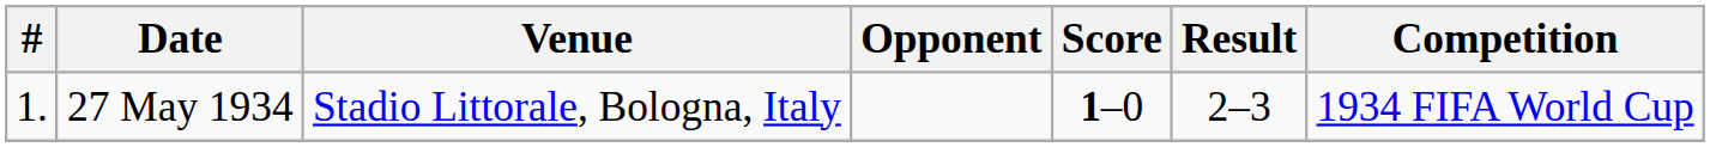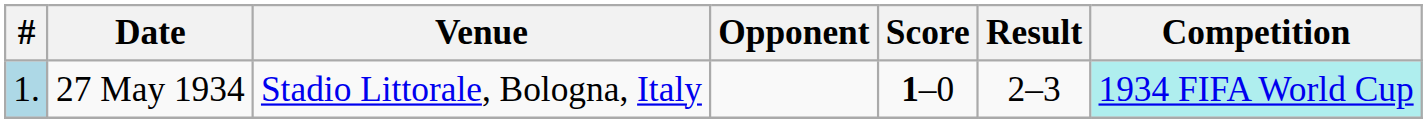27 May 1934 | #: no background -> lightblue background
27 May 1934 | Competition: no background -> paleturquoise background
